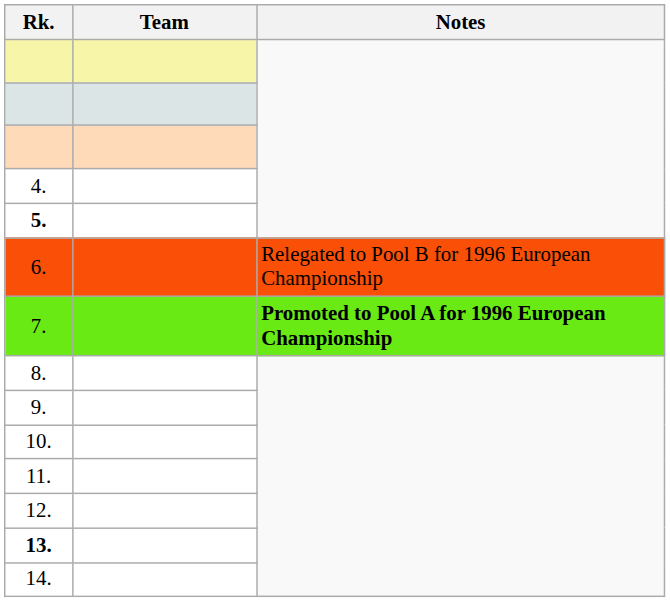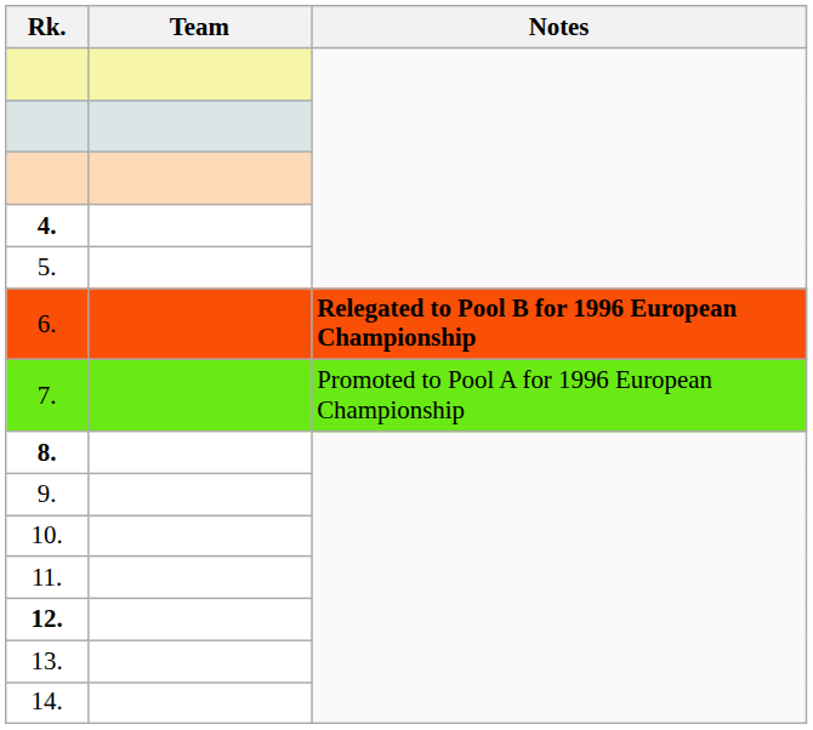4. | Rk.: normal -> bold
5. | Rk.: bold -> normal
6. | Notes: normal -> bold
7. | Notes: bold -> normal
8. | Rk.: normal -> bold
12. | Rk.: normal -> bold
13. | Rk.: bold -> normal
